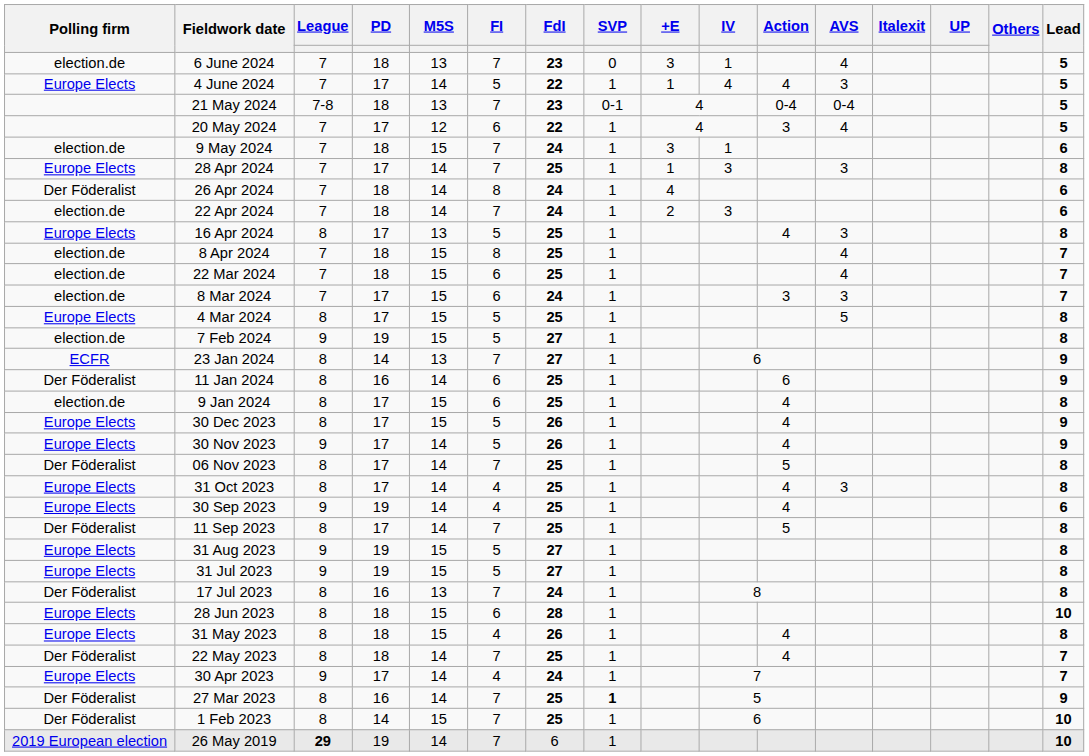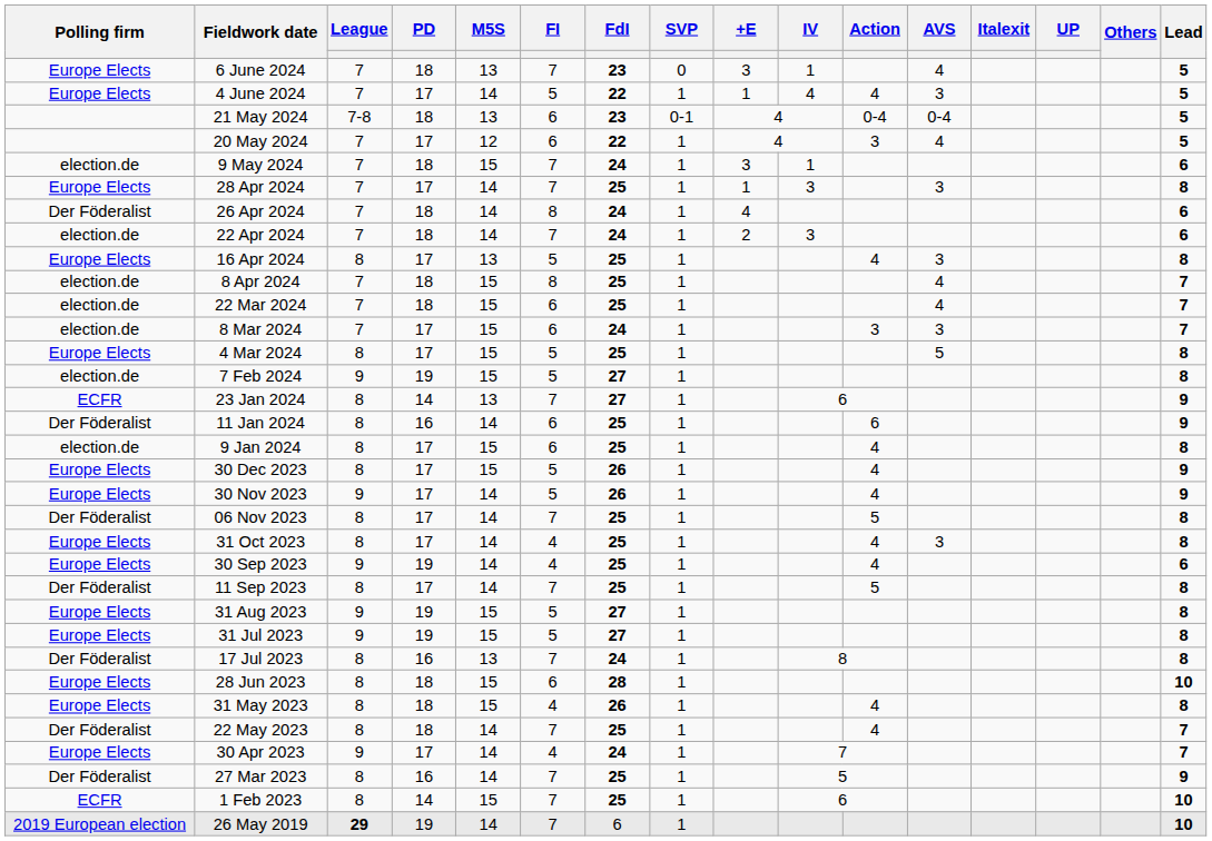6 June 2024 | Polling firm: election.de -> Europe Elects
21 May 2024 | FI: 7 -> 6
27 Mar 2023 | SVP: bold -> normal
1 Feb 2023 | Polling firm: Der Föderalist -> ECFR
